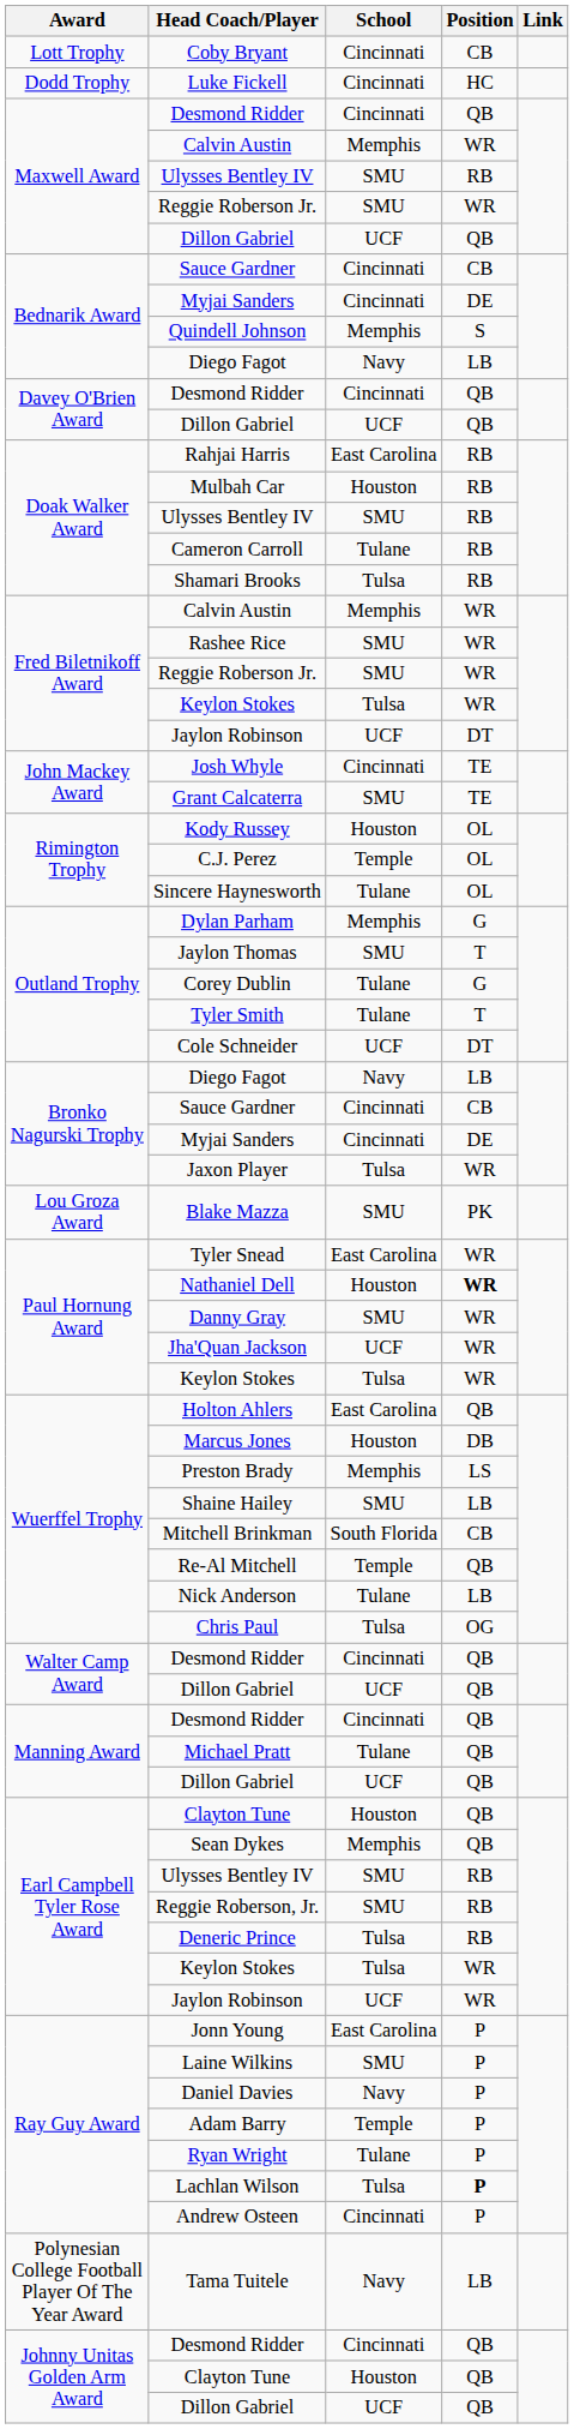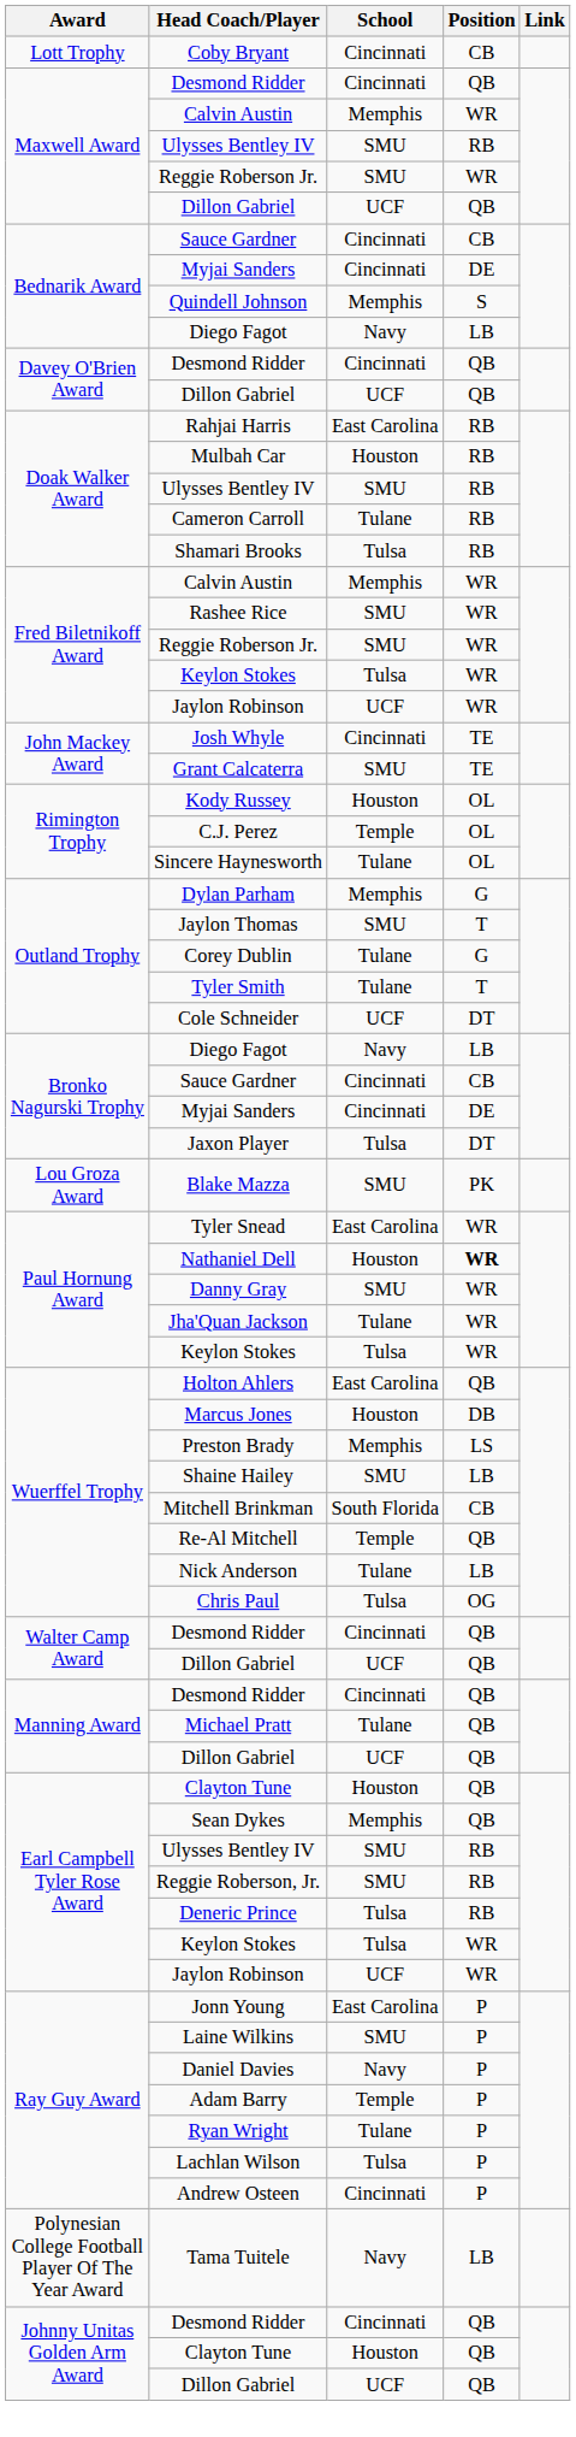- row: Dodd Trophy | Luke Fickell | Cincinnati | HC
Fred Biletnikoff Award / Jaylon Robinson | Position: DT -> WR
Jaxon Player | Position: WR -> DT
Jha'Quan Jackson | School: UCF -> Tulane
Lachlan Wilson | Position: bold -> normal
